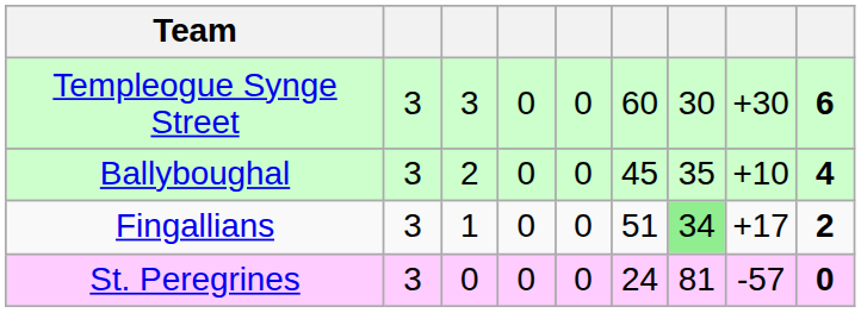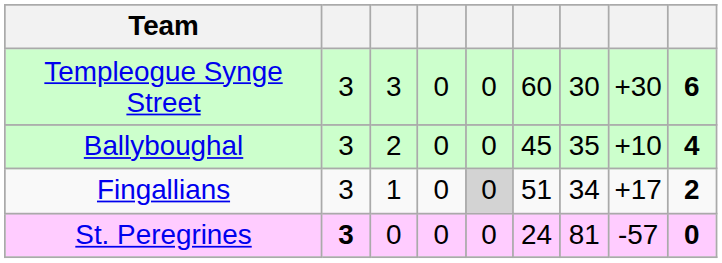Fingallians | column 5: no background -> lightgrey background
Fingallians | column 7: lightgreen background -> no background
St. Peregrines | column 2: normal -> bold
